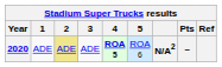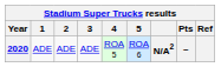2020 | 2: khaki background -> no background
2020 | 4: bold -> normal
